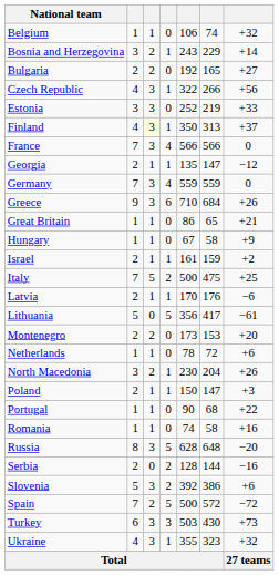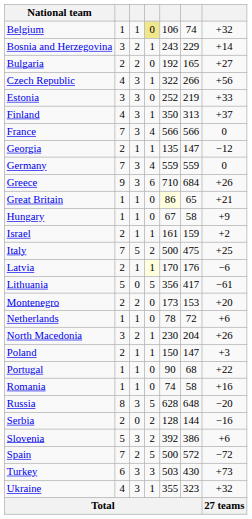Belgium | column 4: no background -> khaki background
Finland | column 3: lightyellow background -> no background
Great Britain | column 5: no background -> lightyellow background
Latvia | column 4: no background -> lightyellow background
